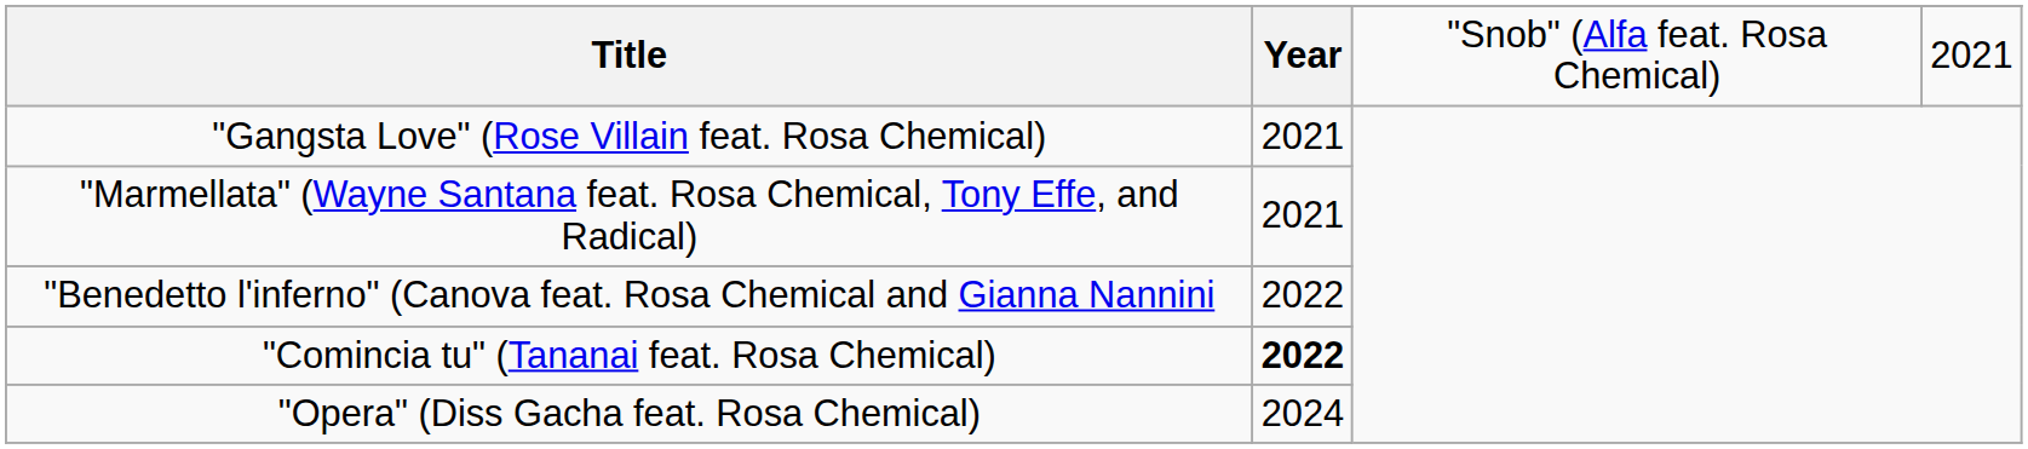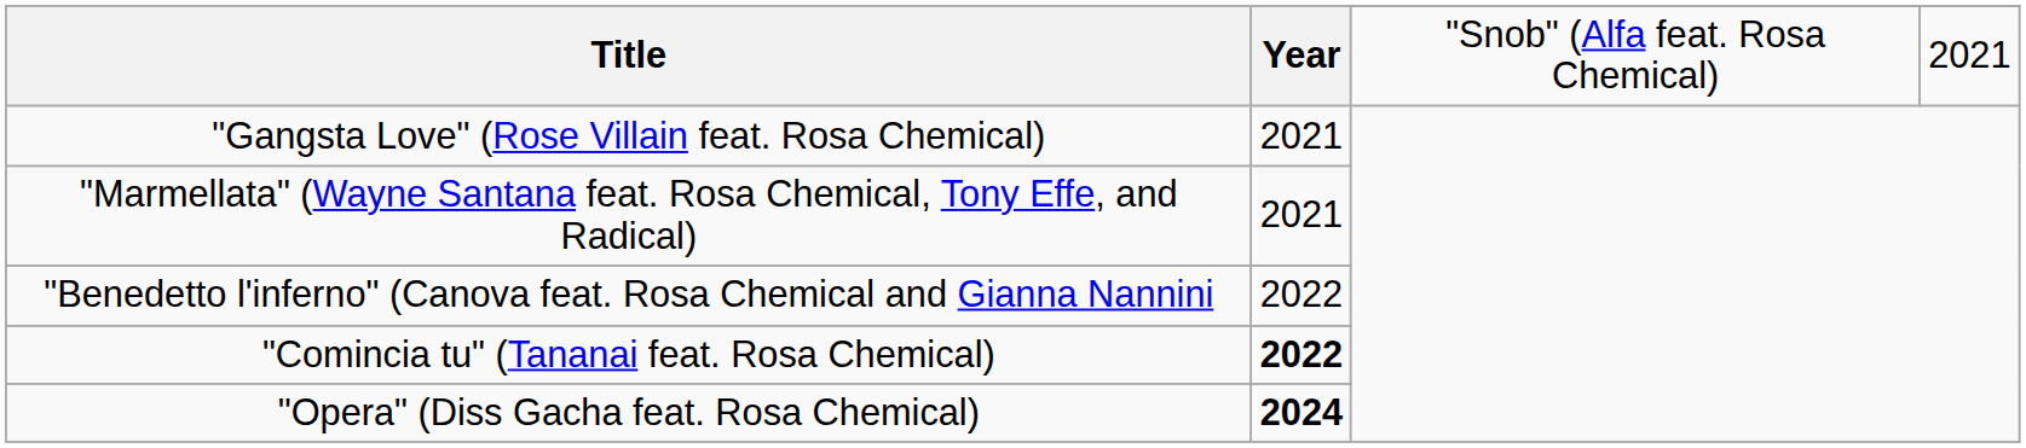"Opera" (Diss Gacha feat. Rosa Chemical) | Year: normal -> bold
